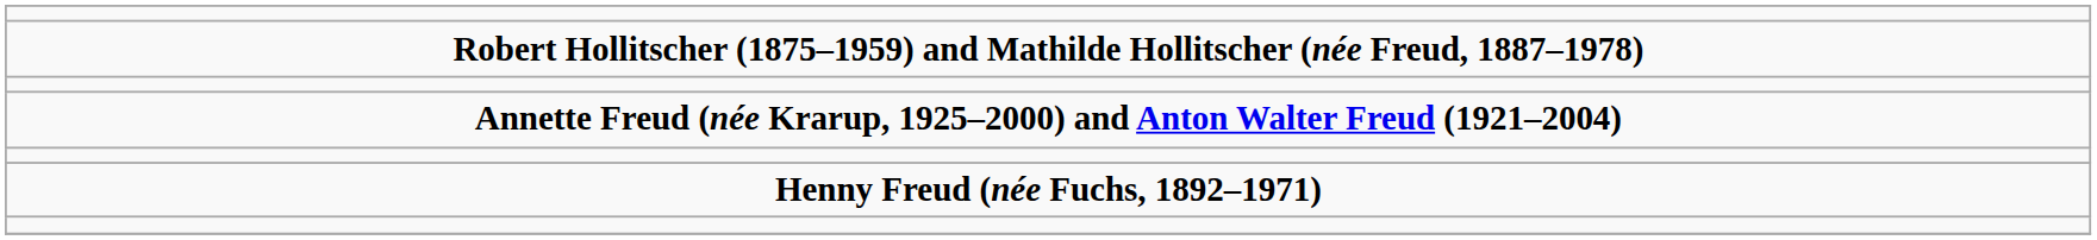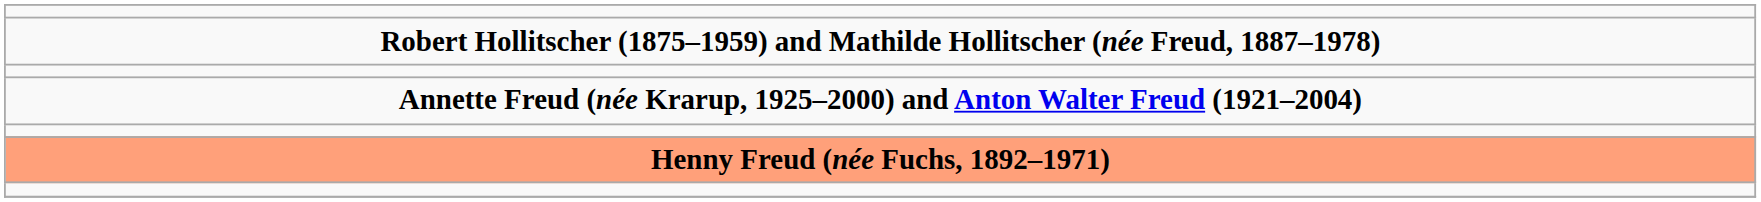row 6 | column 1: no background -> lightsalmon background
